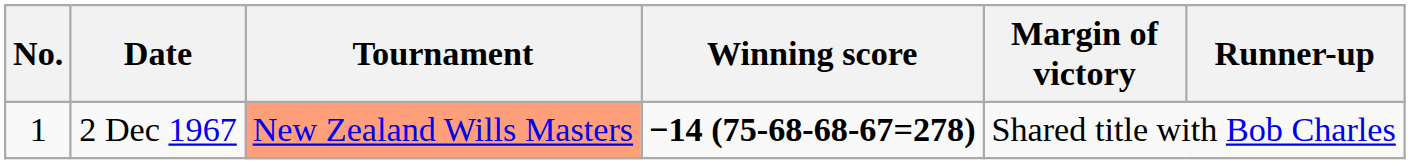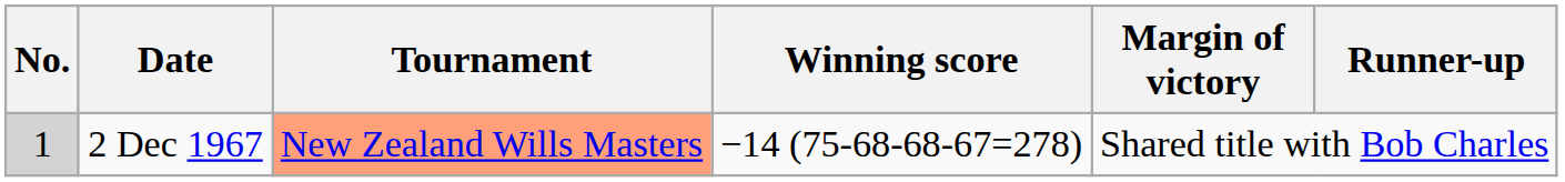2 Dec 1967 | No.: no background -> lightgrey background
2 Dec 1967 | Winning score: bold -> normal
